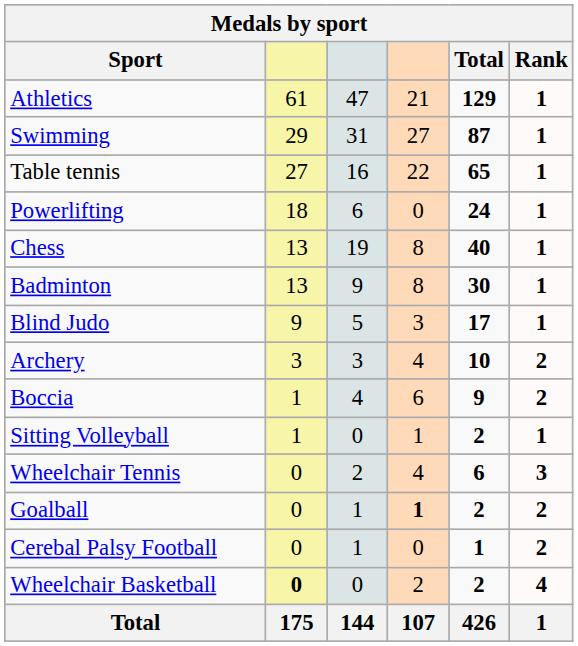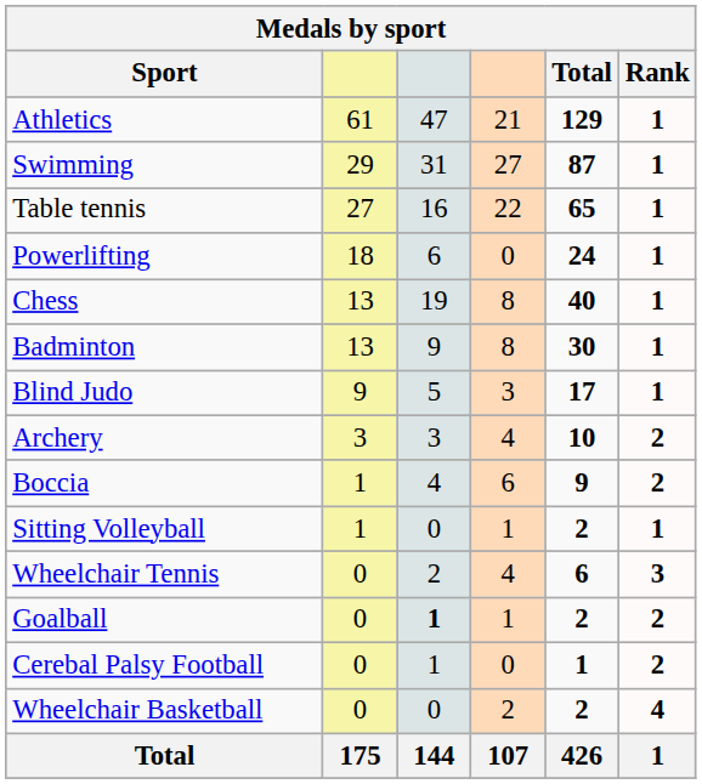Goalball | column 3: normal -> bold
Goalball | column 4: bold -> normal
Wheelchair Basketball | column 2: bold -> normal
